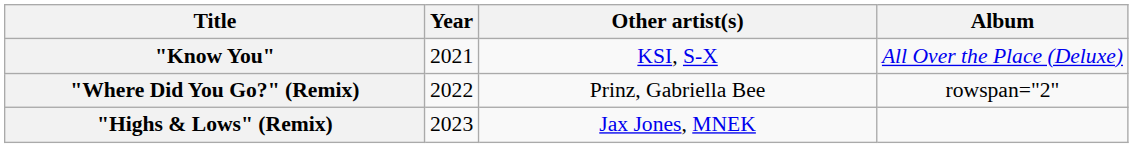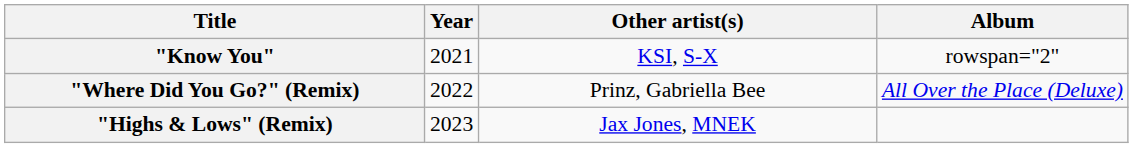"Know You" | Album: All Over the Place (Deluxe) -> rowspan="2"
"Where Did You Go?" (Remix) | Album: rowspan="2" -> All Over the Place (Deluxe)
